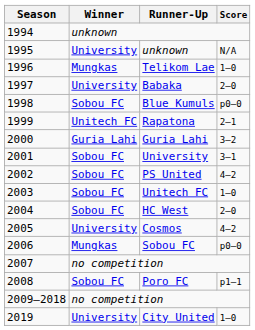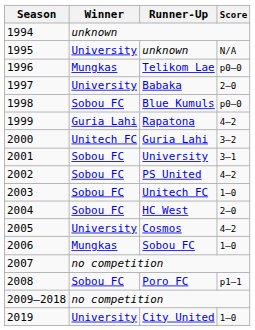1996 | Score: 1–0 -> p0–0
1999 | Winner: Unitech FC -> Guria Lahi
1999 | Score: 2–1 -> 4–2
2000 | Winner: Guria Lahi -> Unitech FC
2006 | Score: p0–0 -> 1–0
